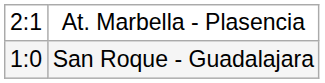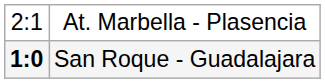San Roque - Guadalajara | column 1: normal -> bold
